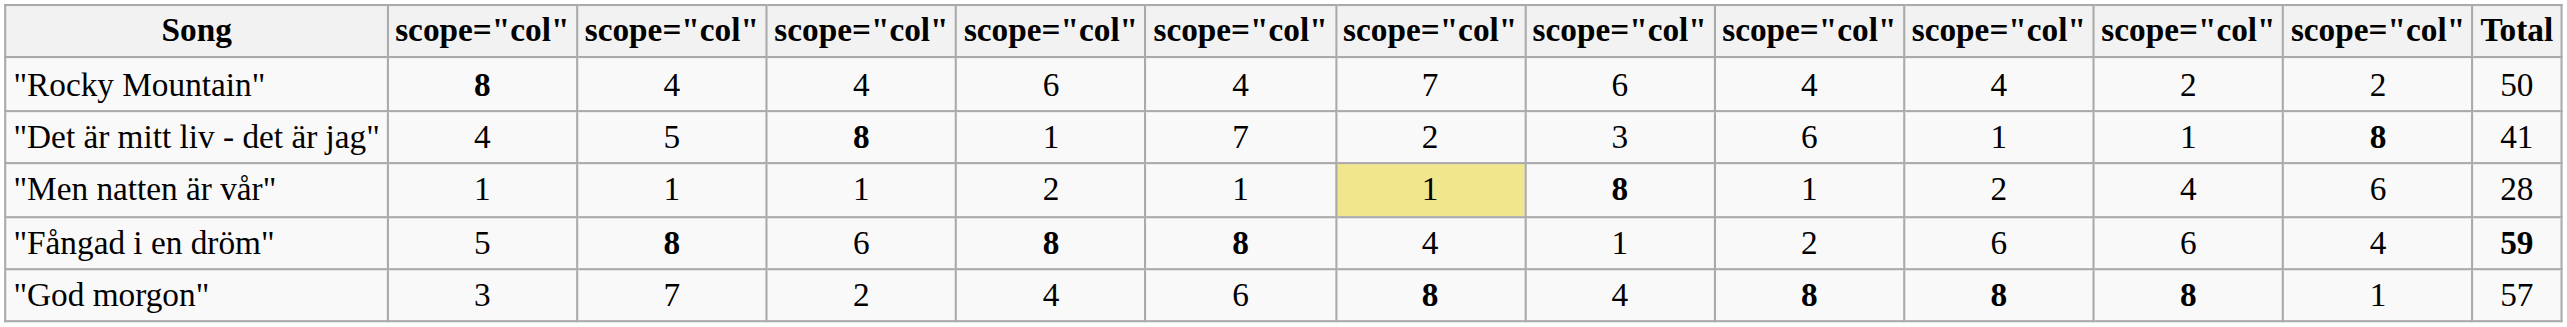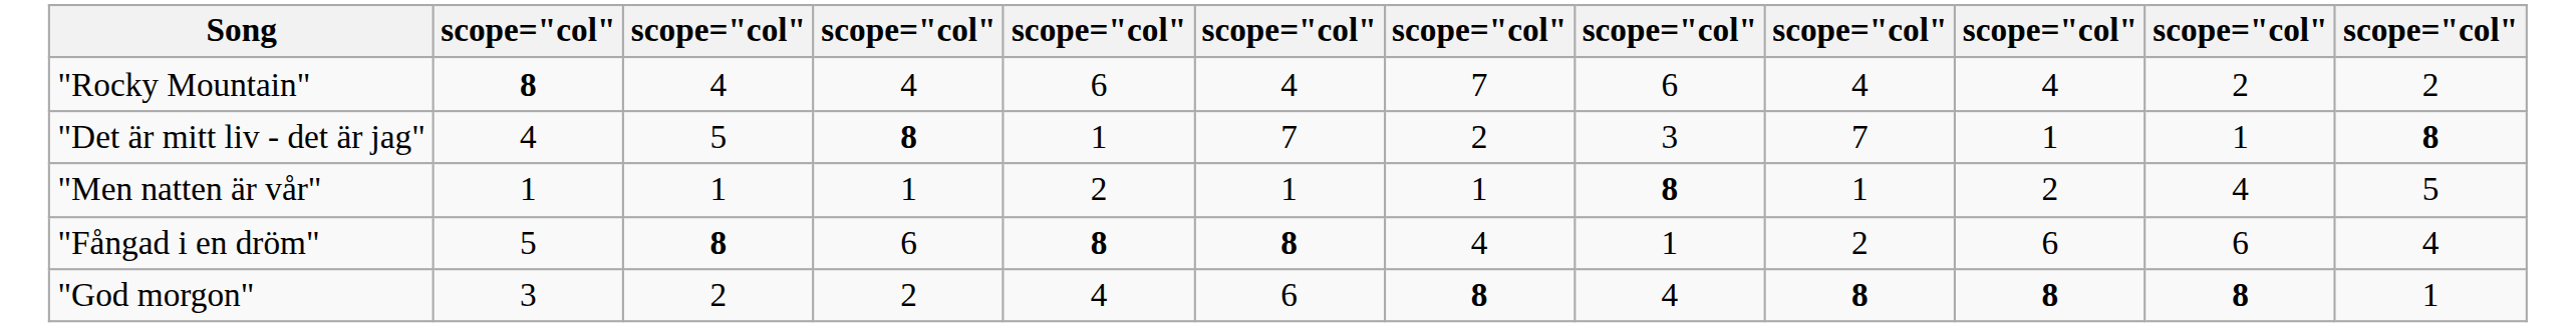- column: Total | 50 | 41 | 28 | 59 | 57
"Det är mitt liv - det är jag" | column 9: 6 -> 7
"Men natten är vår" | column 7: khaki background -> no background
"Men natten är vår" | column 12: 6 -> 5
"God morgon" | column 3: 7 -> 2
